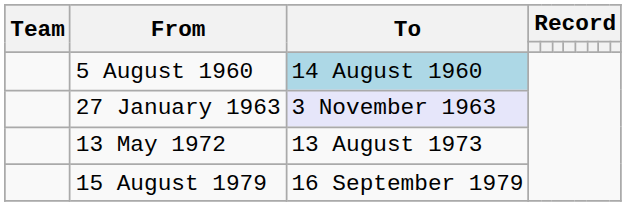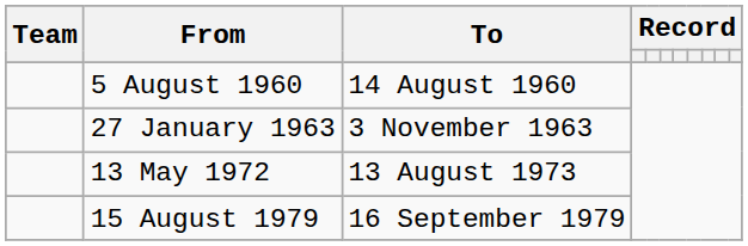5 August 1960 | To: lightblue background -> no background
27 January 1963 | To: lavender background -> no background
